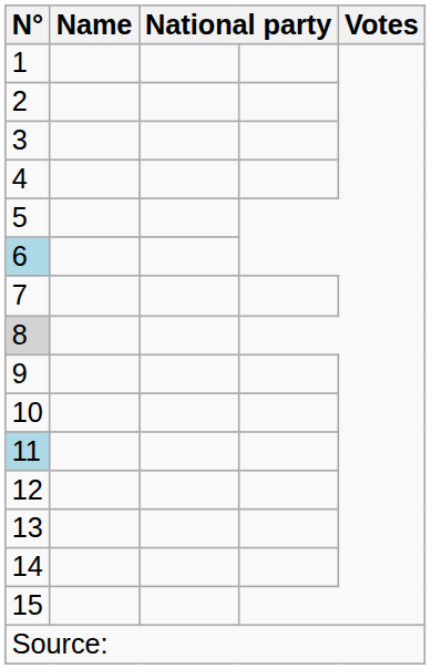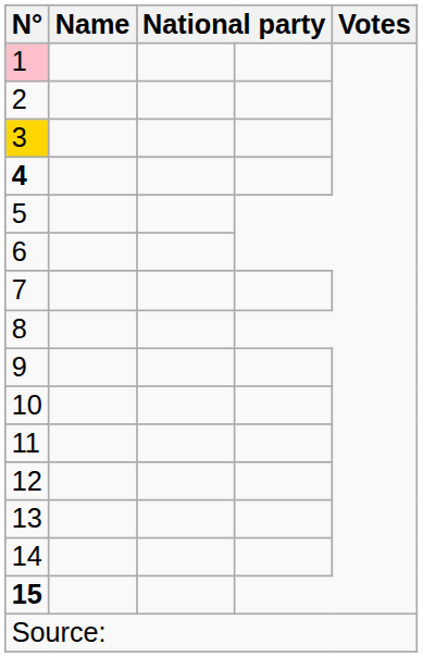1 | N°: no background -> pink background
3 | N°: no background -> gold background
4 | N°: normal -> bold
6 | N°: lightblue background -> no background
8 | N°: lightgrey background -> no background
11 | N°: lightblue background -> no background
15 | N°: normal -> bold
